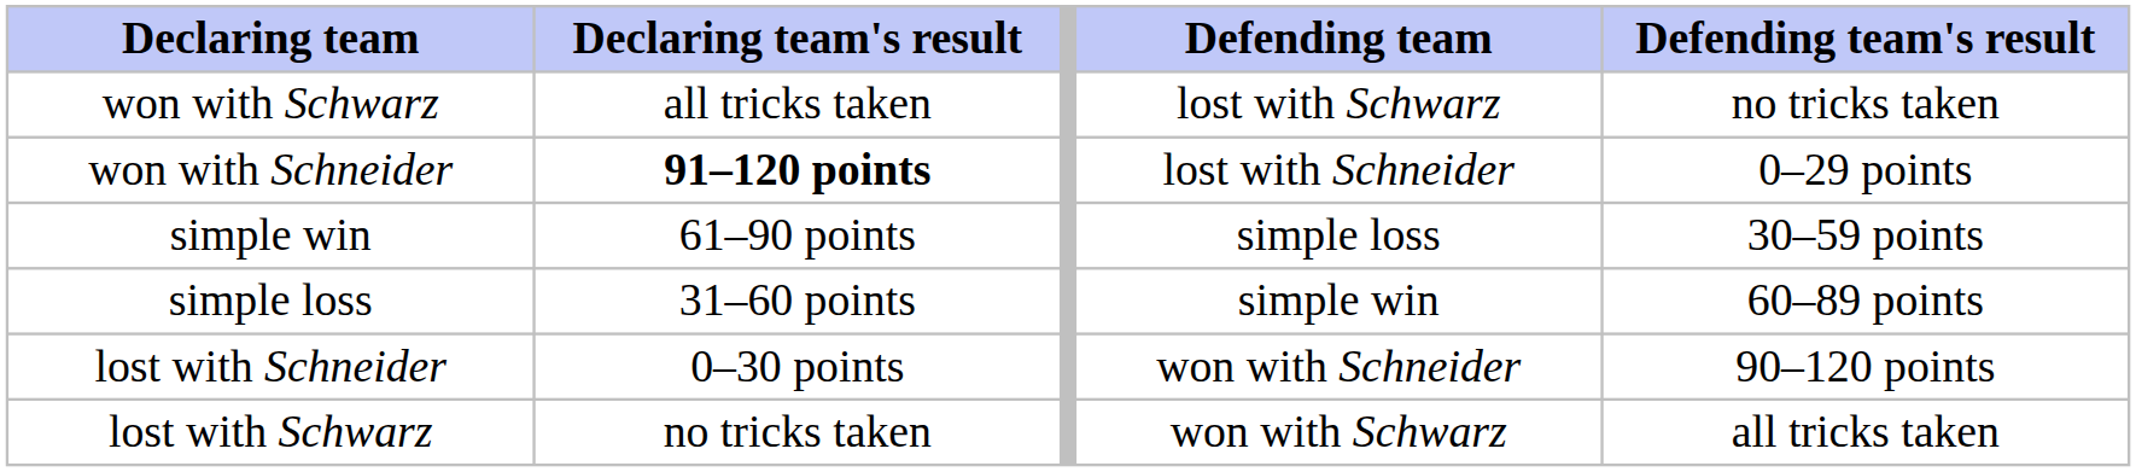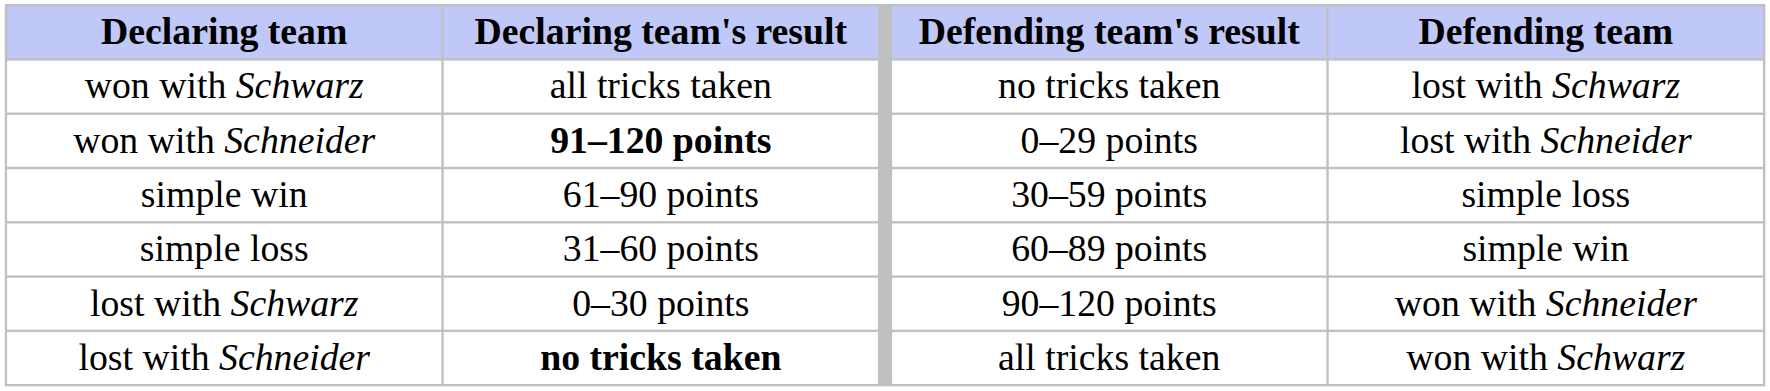columns swapped: Defending team's result <-> Defending team
row 6 | Declaring team: lost with Schneider -> lost with Schwarz
row 7 | Declaring team: lost with Schwarz -> lost with Schneider
row 7 | Declaring team's result: normal -> bold
